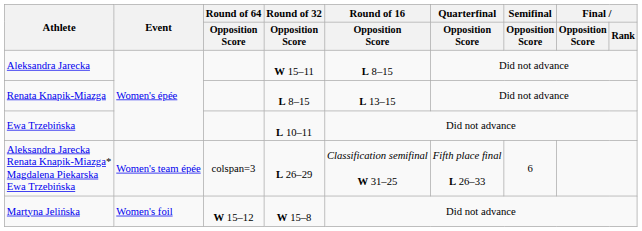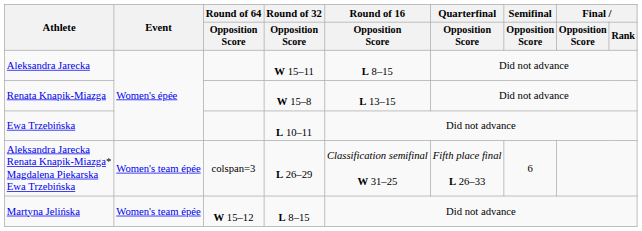Renata Knapik-Miazga | Round of 32 / Opposition Score: L 8–15 -> W 15–8
Martyna Jelińska | Event: Women's foil -> Women's team épée
Martyna Jelińska | Round of 32 / Opposition Score: W 15–8 -> L 8–15
